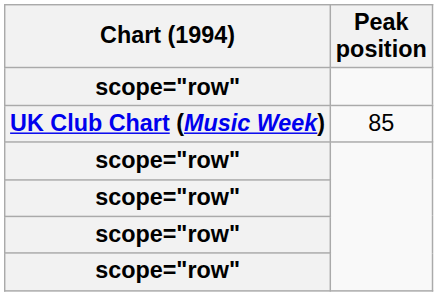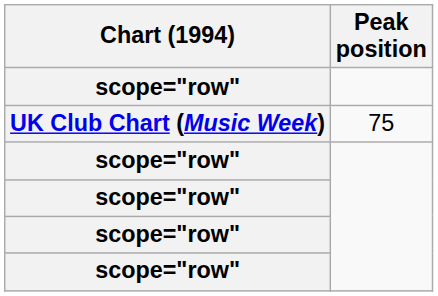UK Club Chart (Music Week) | Peak position: 85 -> 75
